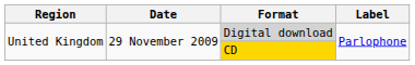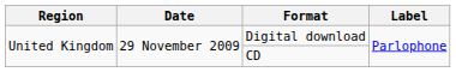Digital download | Format: lightgrey background -> no background
CD | Format: gold background -> no background
